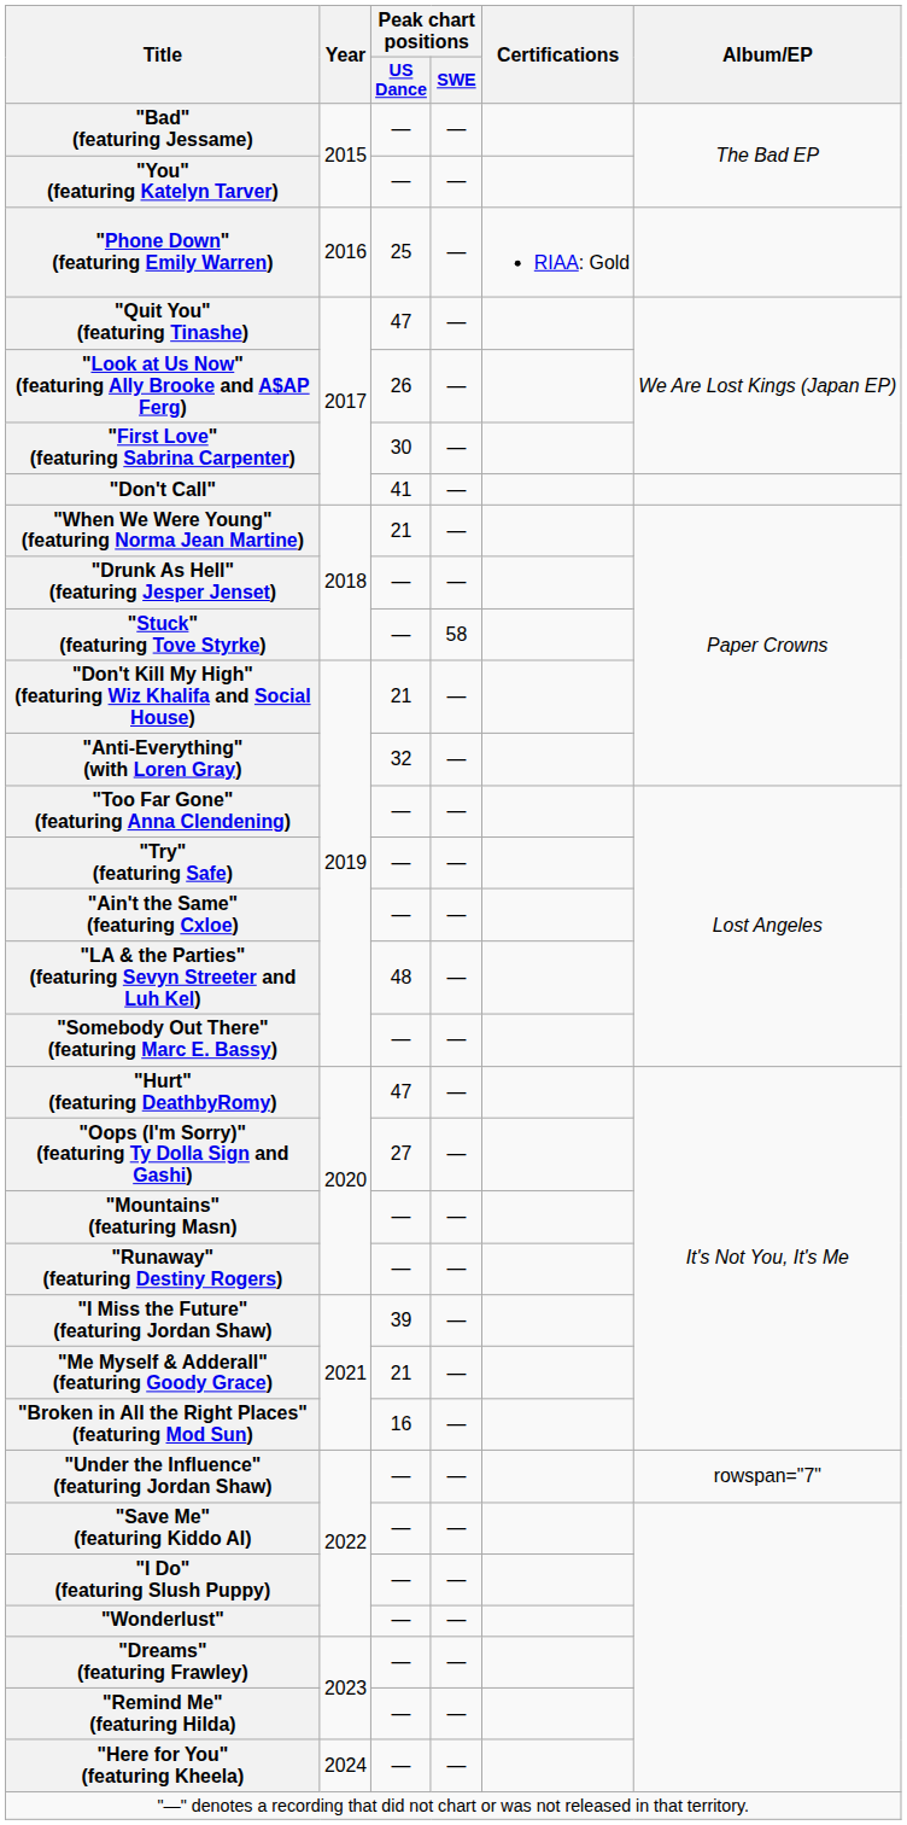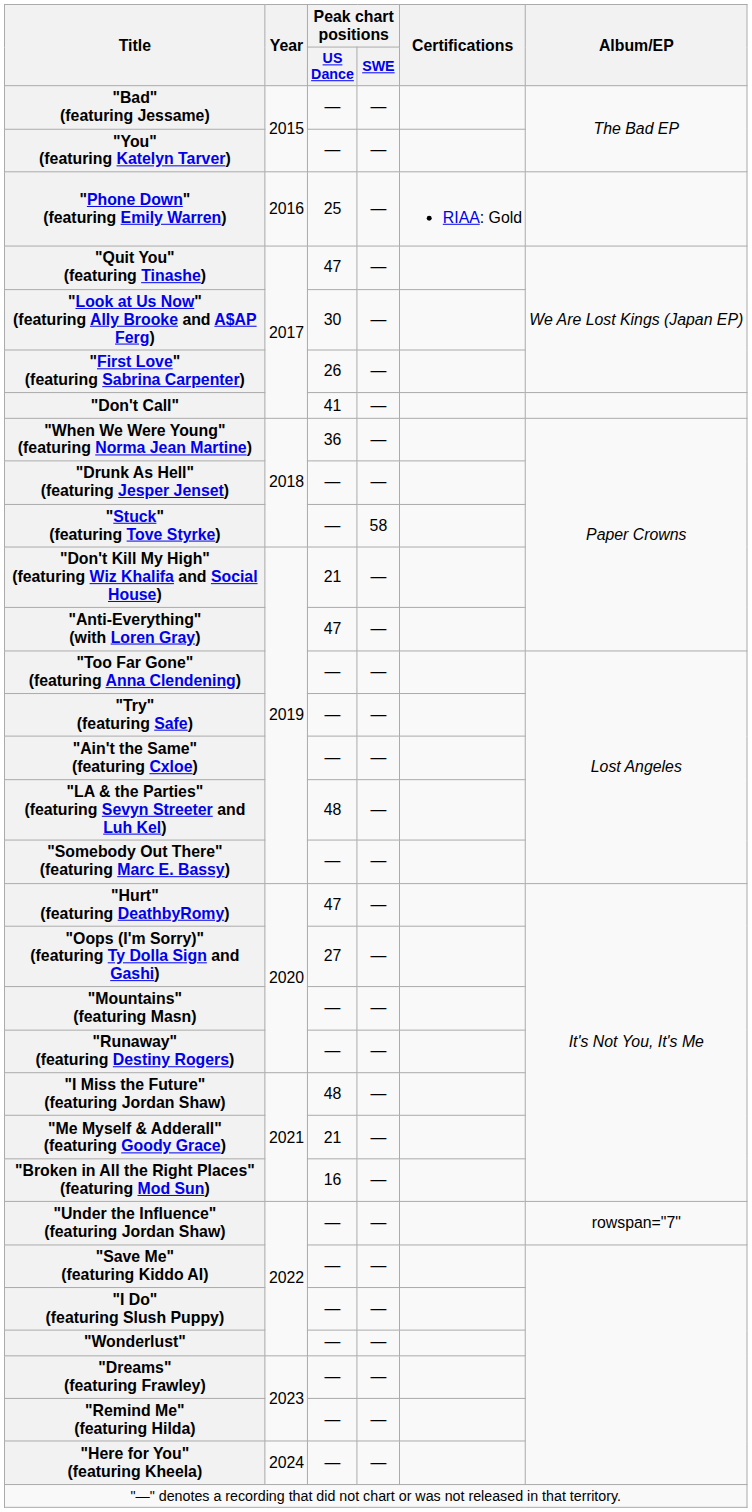"Look at Us Now" (featuring Ally Brooke and A$AP Ferg) | Peak chart positions / US Dance: 26 -> 30
"First Love" (featuring Sabrina Carpenter) | Peak chart positions / US Dance: 30 -> 26
"When We Were Young" (featuring Norma Jean Martine) | Peak chart positions / US Dance: 21 -> 36
"Anti-Everything" (with Loren Gray) | Peak chart positions / US Dance: 32 -> 47
"I Miss the Future" (featuring Jordan Shaw) | Peak chart positions / US Dance: 39 -> 48
